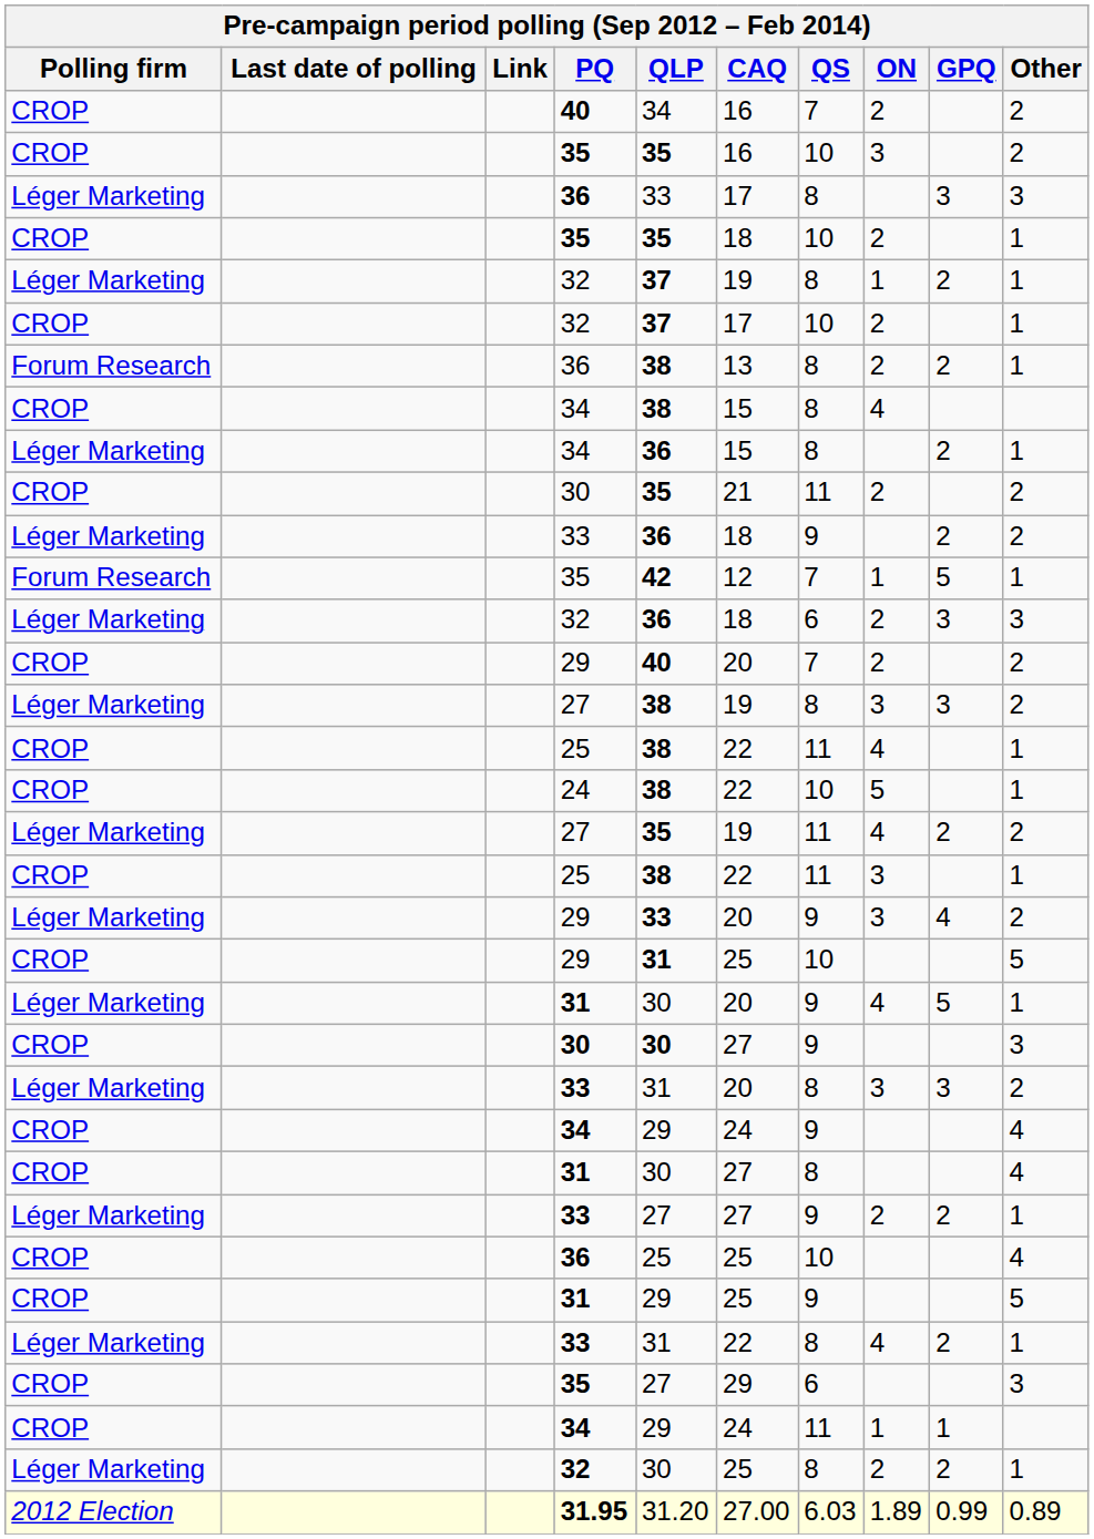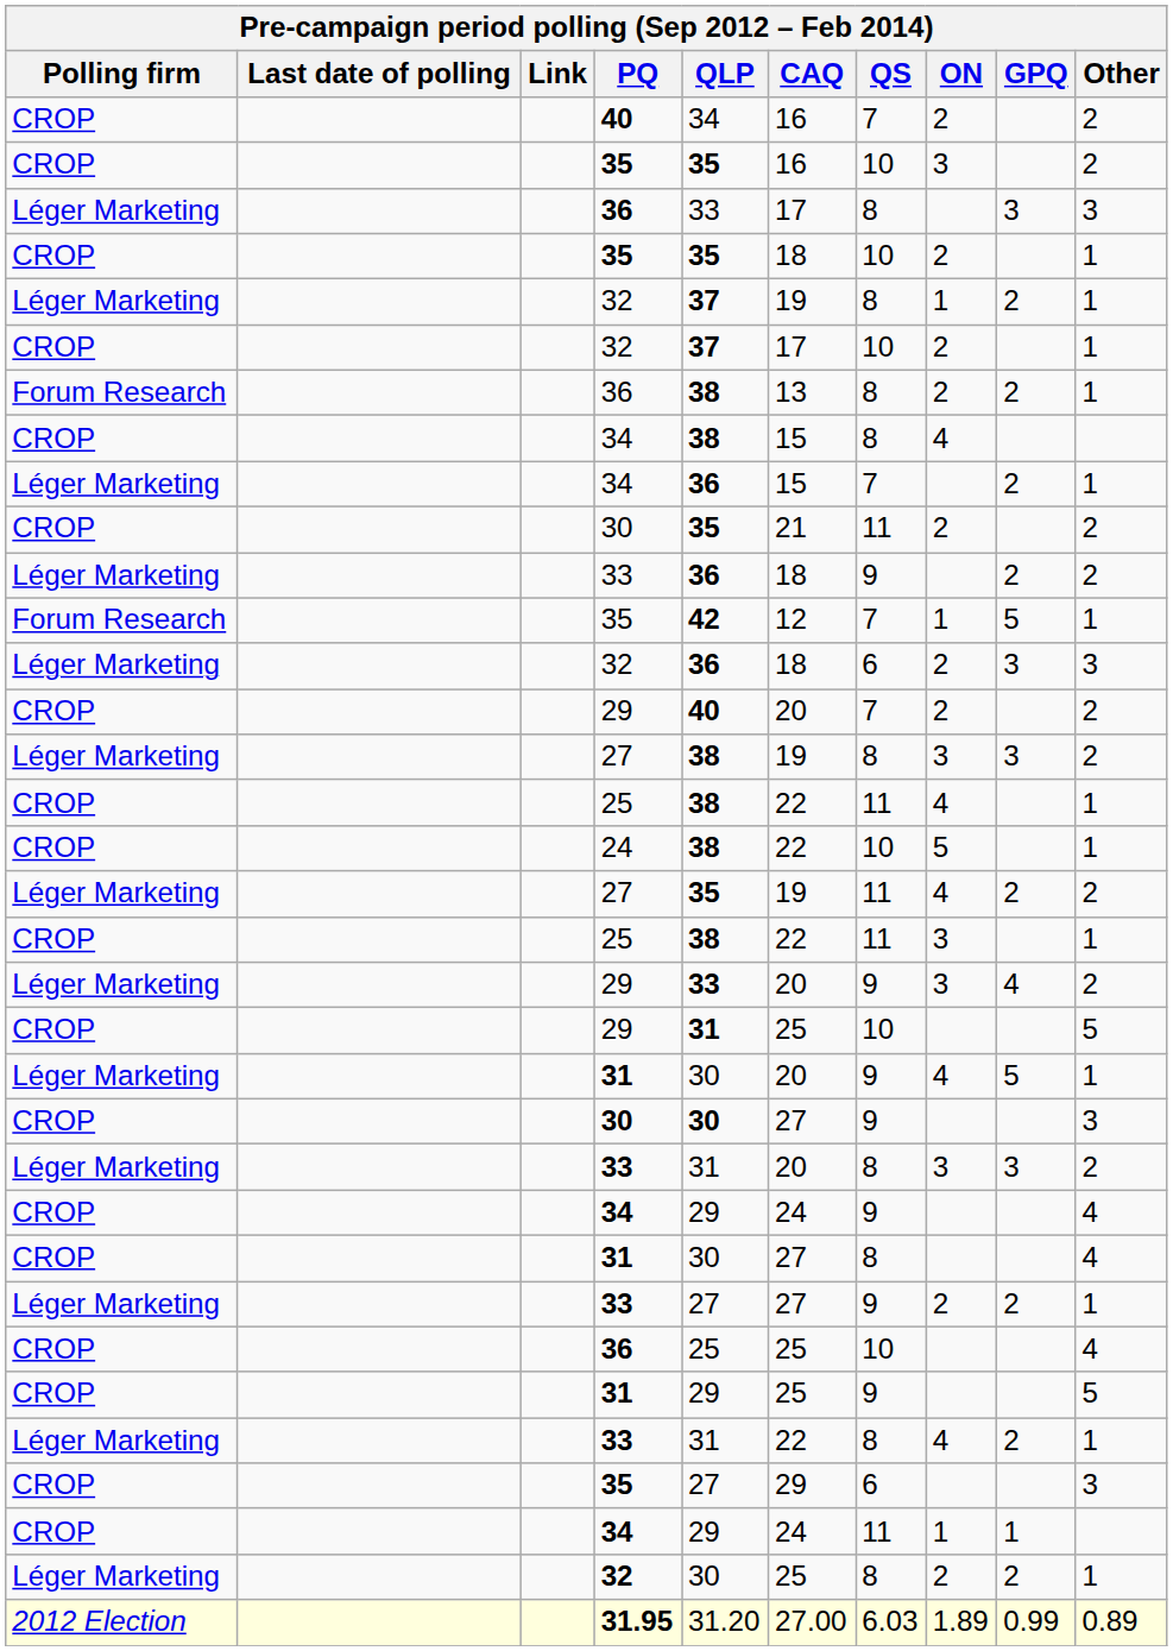Léger Marketing / 34 | QS: 8 -> 7
